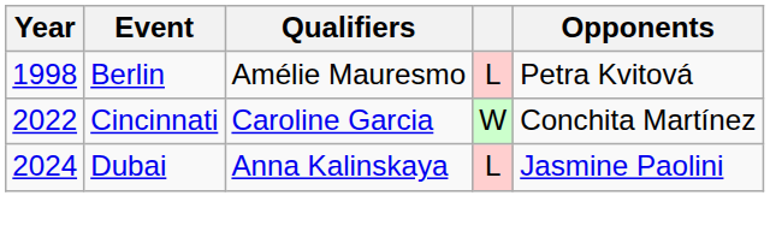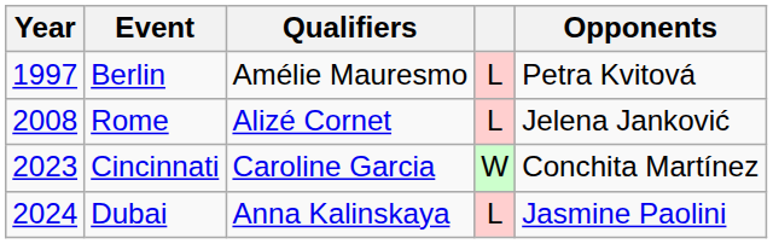Berlin | Year: 1998 -> 1997
+ row: 2008 | Rome | Alizé Cornet | L | Jelena Janković
Cincinnati | Year: 2022 -> 2023
